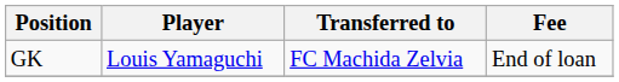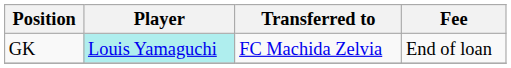GK | Player: no background -> paleturquoise background
